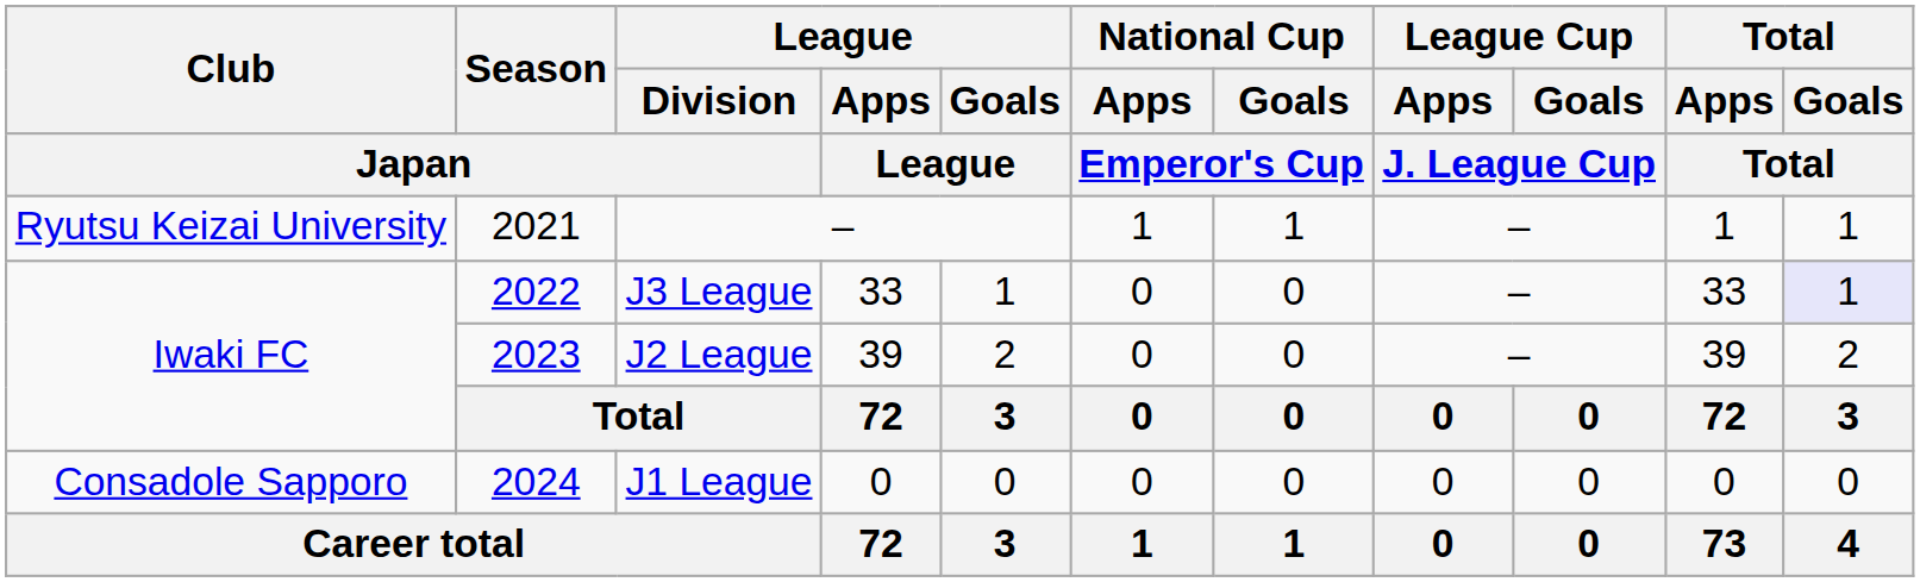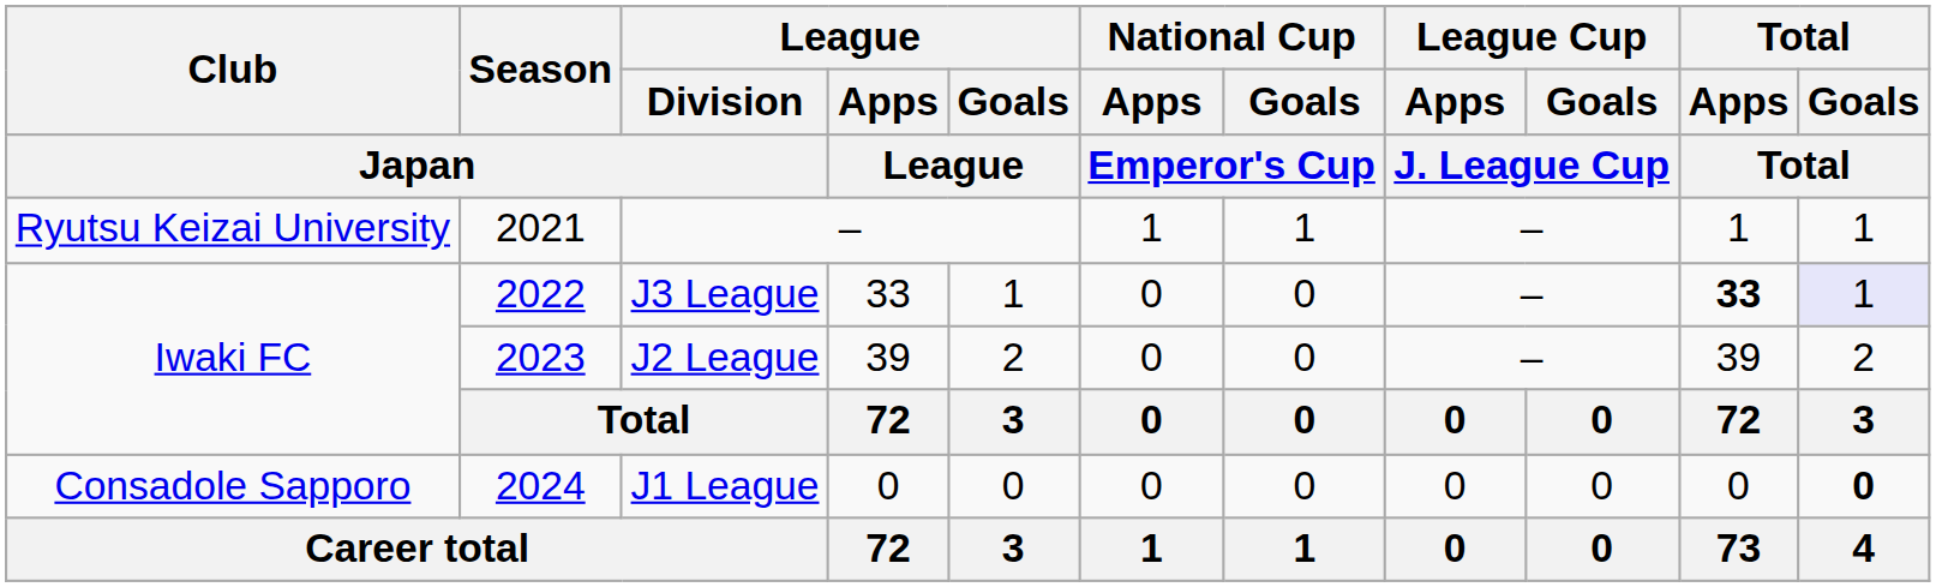J3 League | Total / Apps / Total: normal -> bold
J1 League | Total / Goals / Total: normal -> bold
